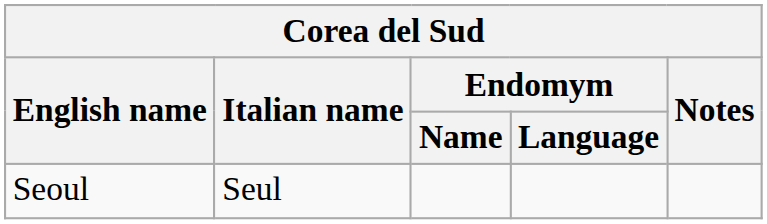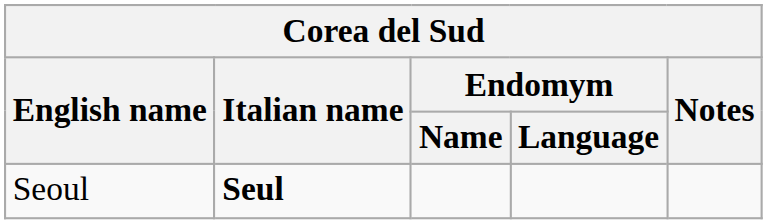Seoul | Italian name: normal -> bold
